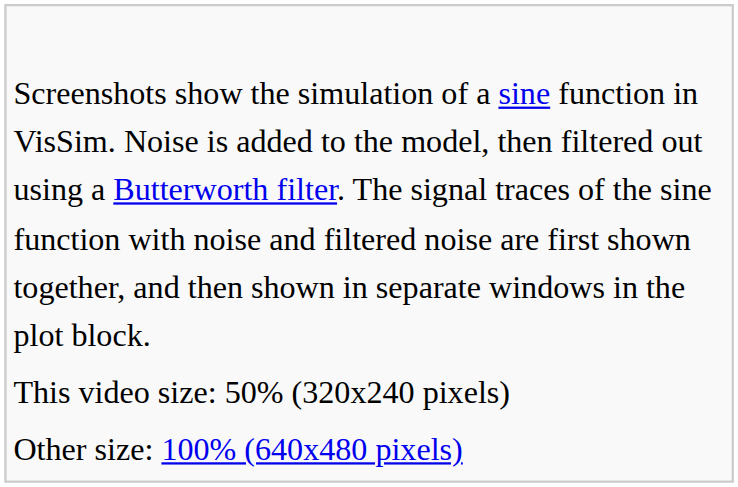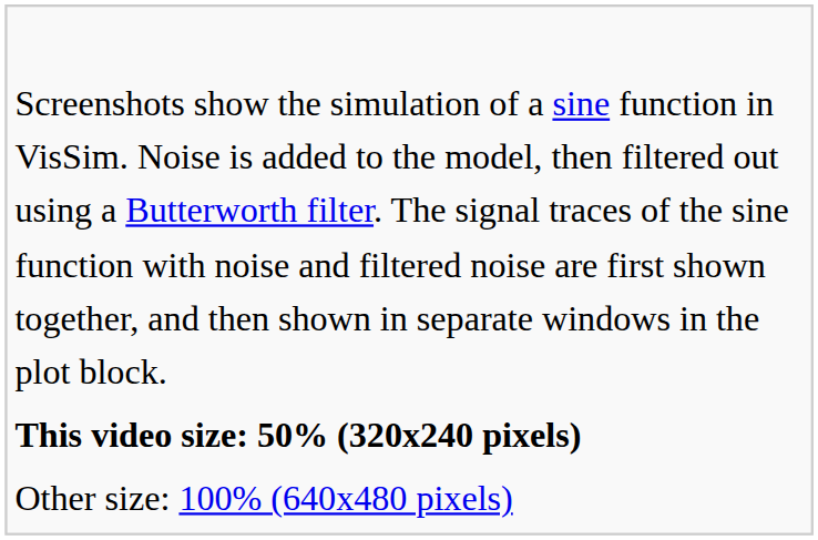row 2 | column 1: normal -> bold
